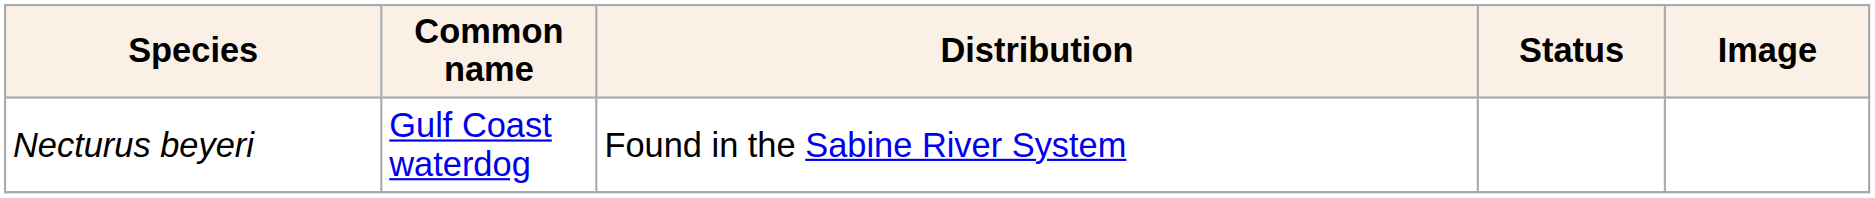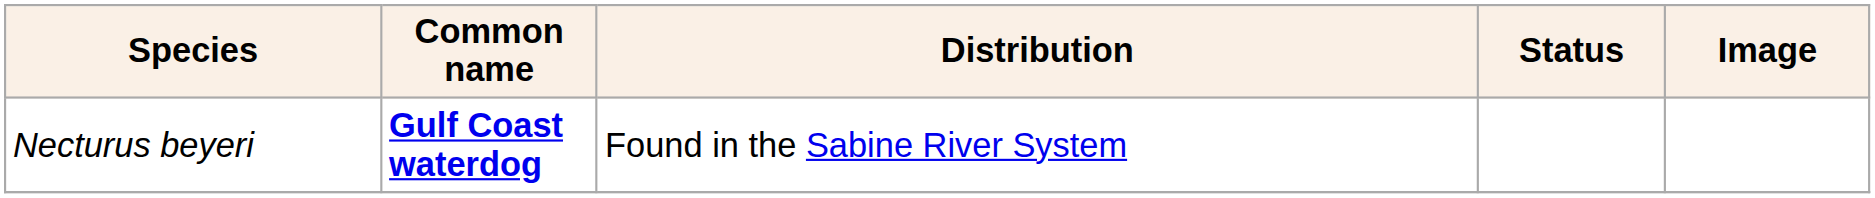Necturus beyeri | Common name: normal -> bold
